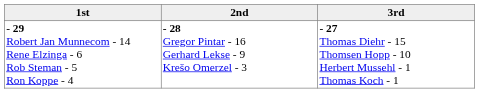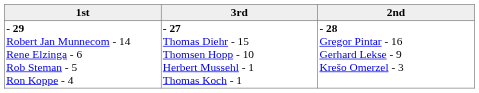columns swapped: 2nd <-> 3rd
